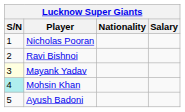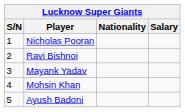Mayank Yadav | S/N: lightyellow background -> no background
Mohsin Khan | S/N: paleturquoise background -> no background
